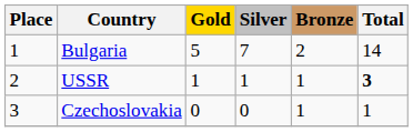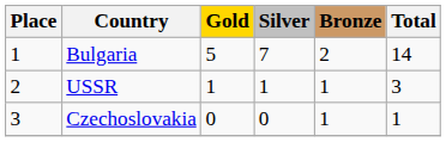USSR | Total: bold -> normal
